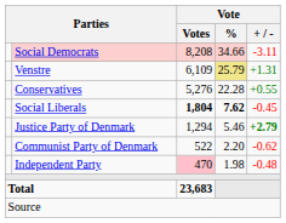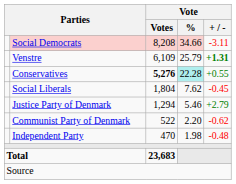Venstre | Vote / %: khaki background -> no background
Venstre | Vote / + / -: normal -> bold
Conservatives | Vote / Votes: normal -> bold
Conservatives | Vote / %: no background -> paleturquoise background
Social Liberals | Vote / Votes: bold -> normal
Social Liberals | Vote / %: bold -> normal
Justice Party of Denmark | Vote / + / -: bold -> normal
Independent Party | Vote / Votes: pink background -> no background
